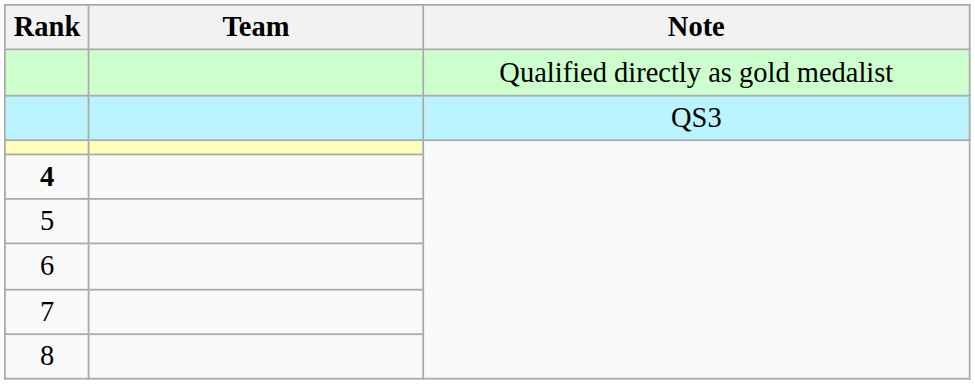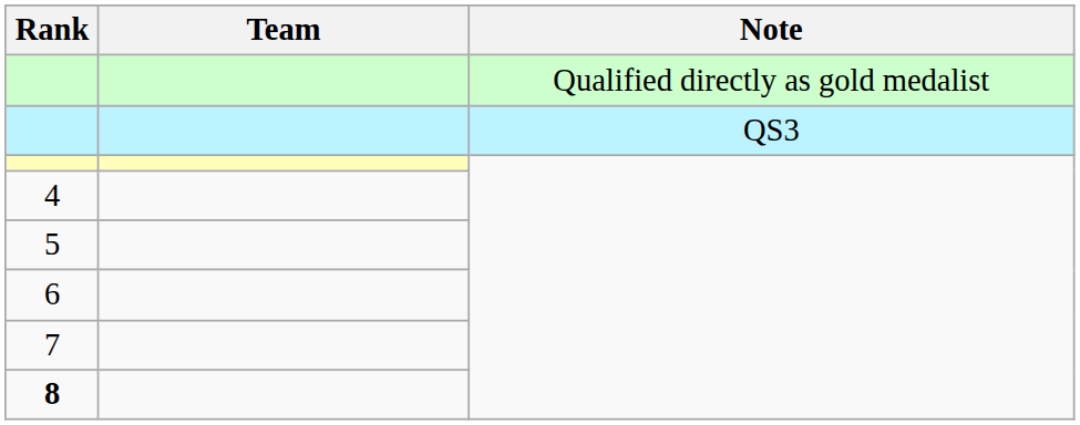4 | Rank: bold -> normal
8 | Rank: normal -> bold
